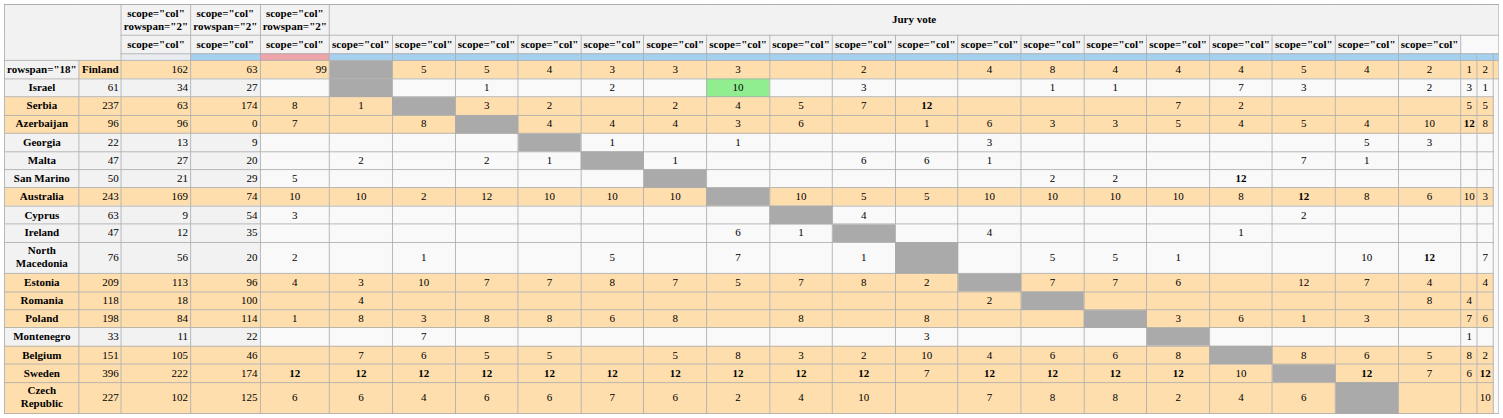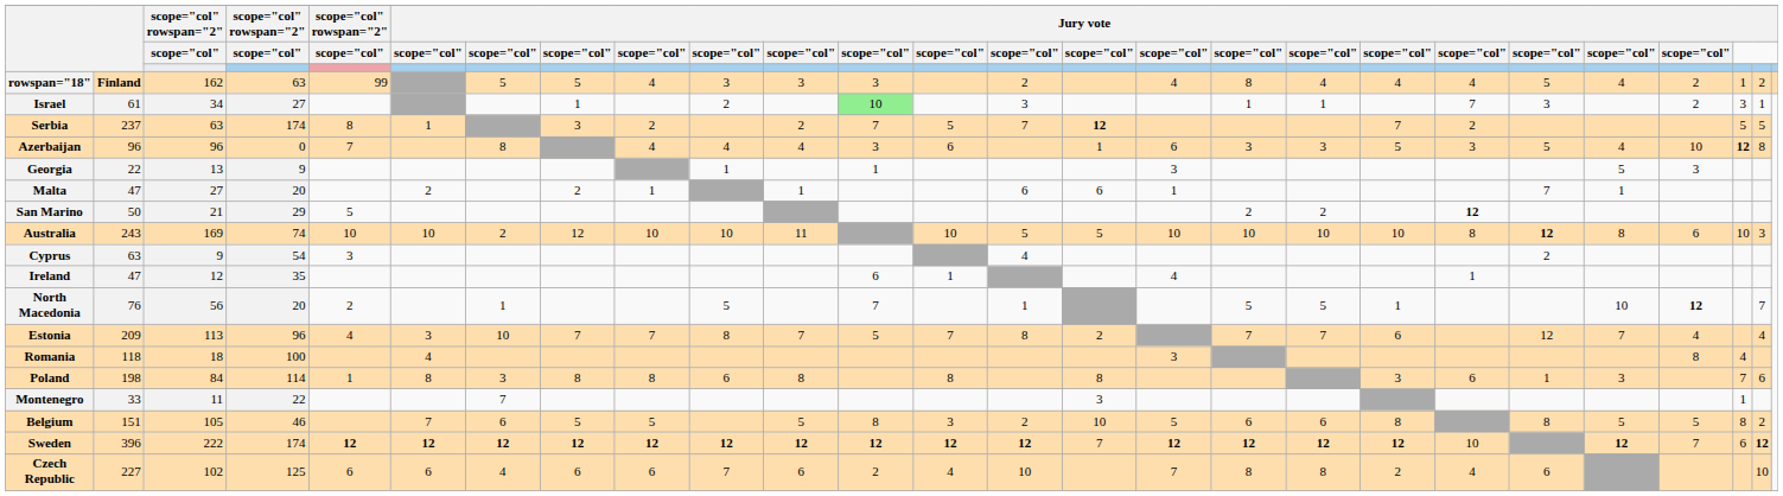Serbia | column 12: 4 -> 7
Azerbaijan | column 20: 4 -> 3
Australia | column 11: 10 -> 11
Romania | column 16: 2 -> 3
Belgium | column 16: 4 -> 5
Belgium | column 22: 6 -> 5
